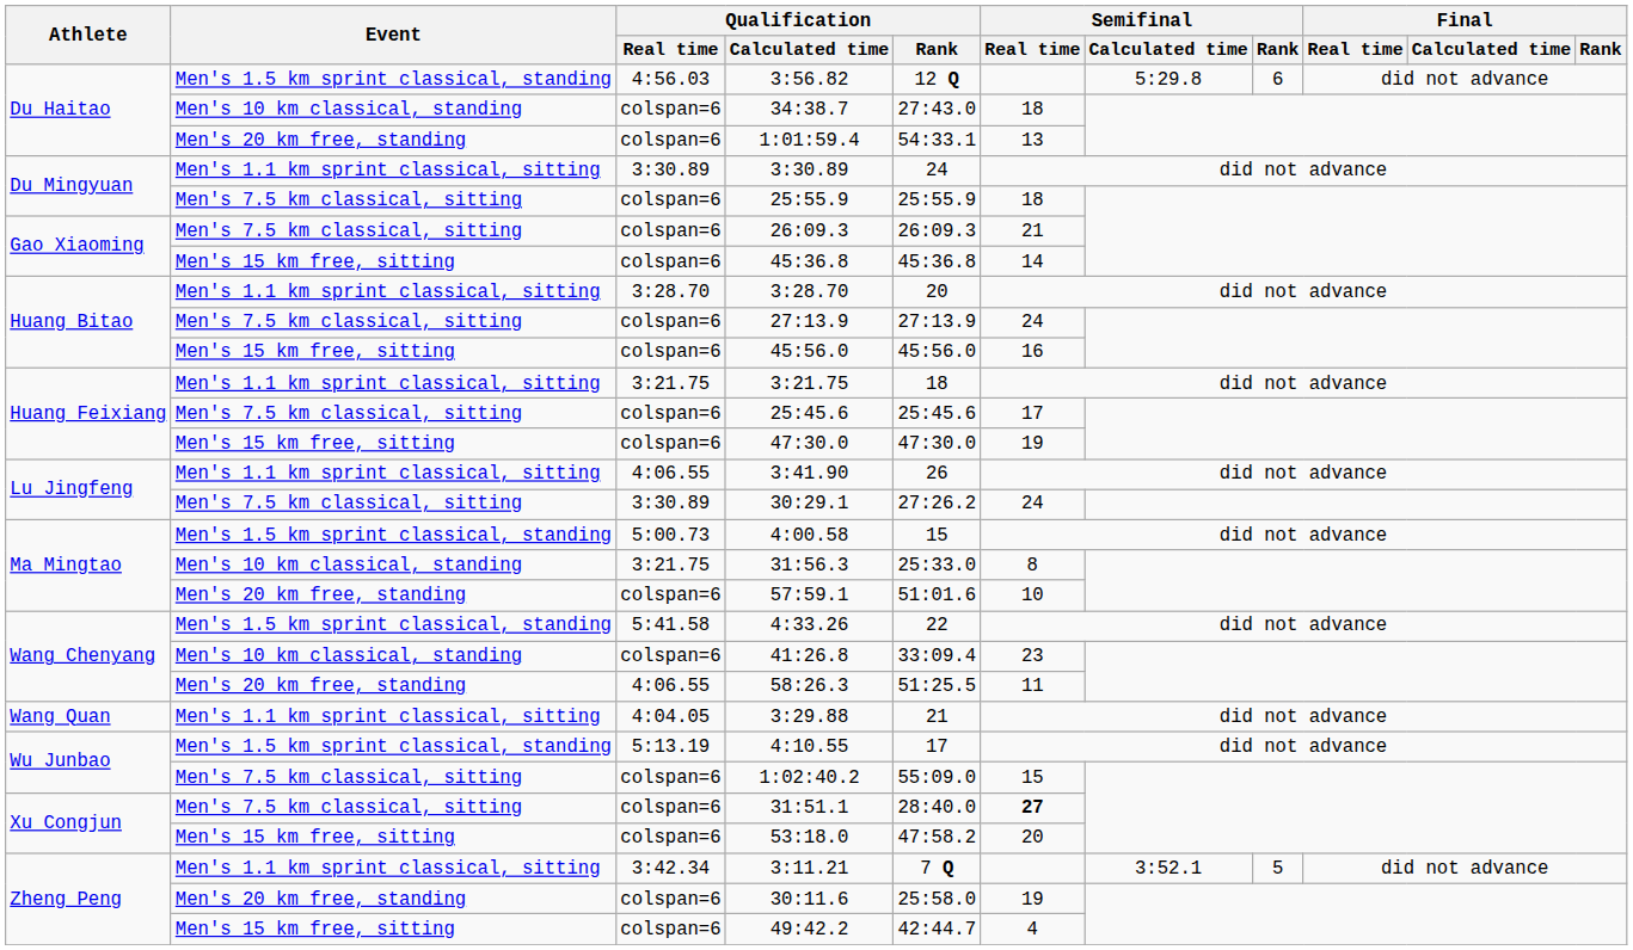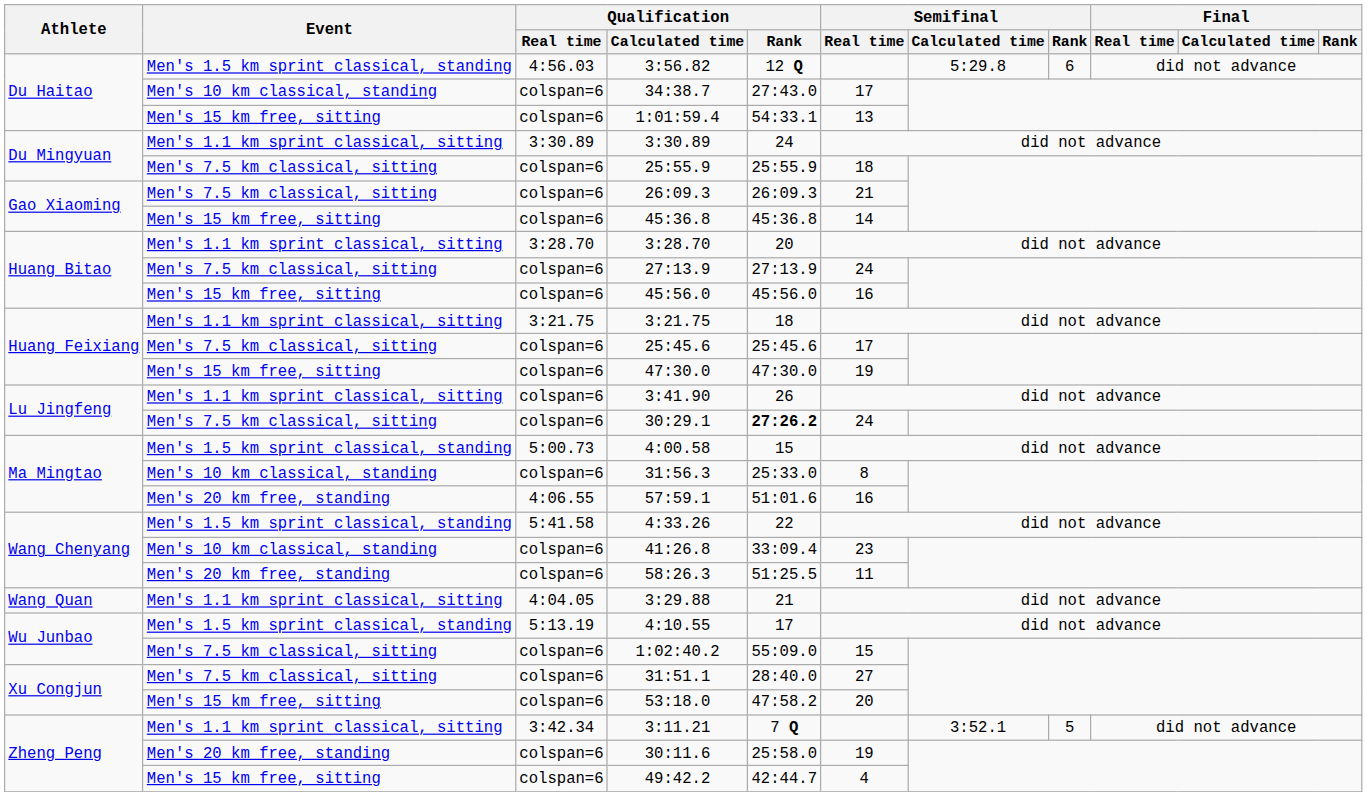34:38.7 | Semifinal / Real time: 18 -> 17
1:01:59.4 | Event: Men's 20 km free, standing -> Men's 15 km free, sitting
3:41.90 | Qualification / Real time: 4:06.55 -> colspan=6
30:29.1 | Qualification / Real time: 3:30.89 -> colspan=6
30:29.1 | Qualification / Rank: normal -> bold
31:56.3 | Qualification / Real time: 3:21.75 -> colspan=6
57:59.1 | Qualification / Real time: colspan=6 -> 4:06.55
57:59.1 | Semifinal / Real time: 10 -> 16
58:26.3 | Qualification / Real time: 4:06.55 -> colspan=6
31:51.1 | Semifinal / Real time: bold -> normal
